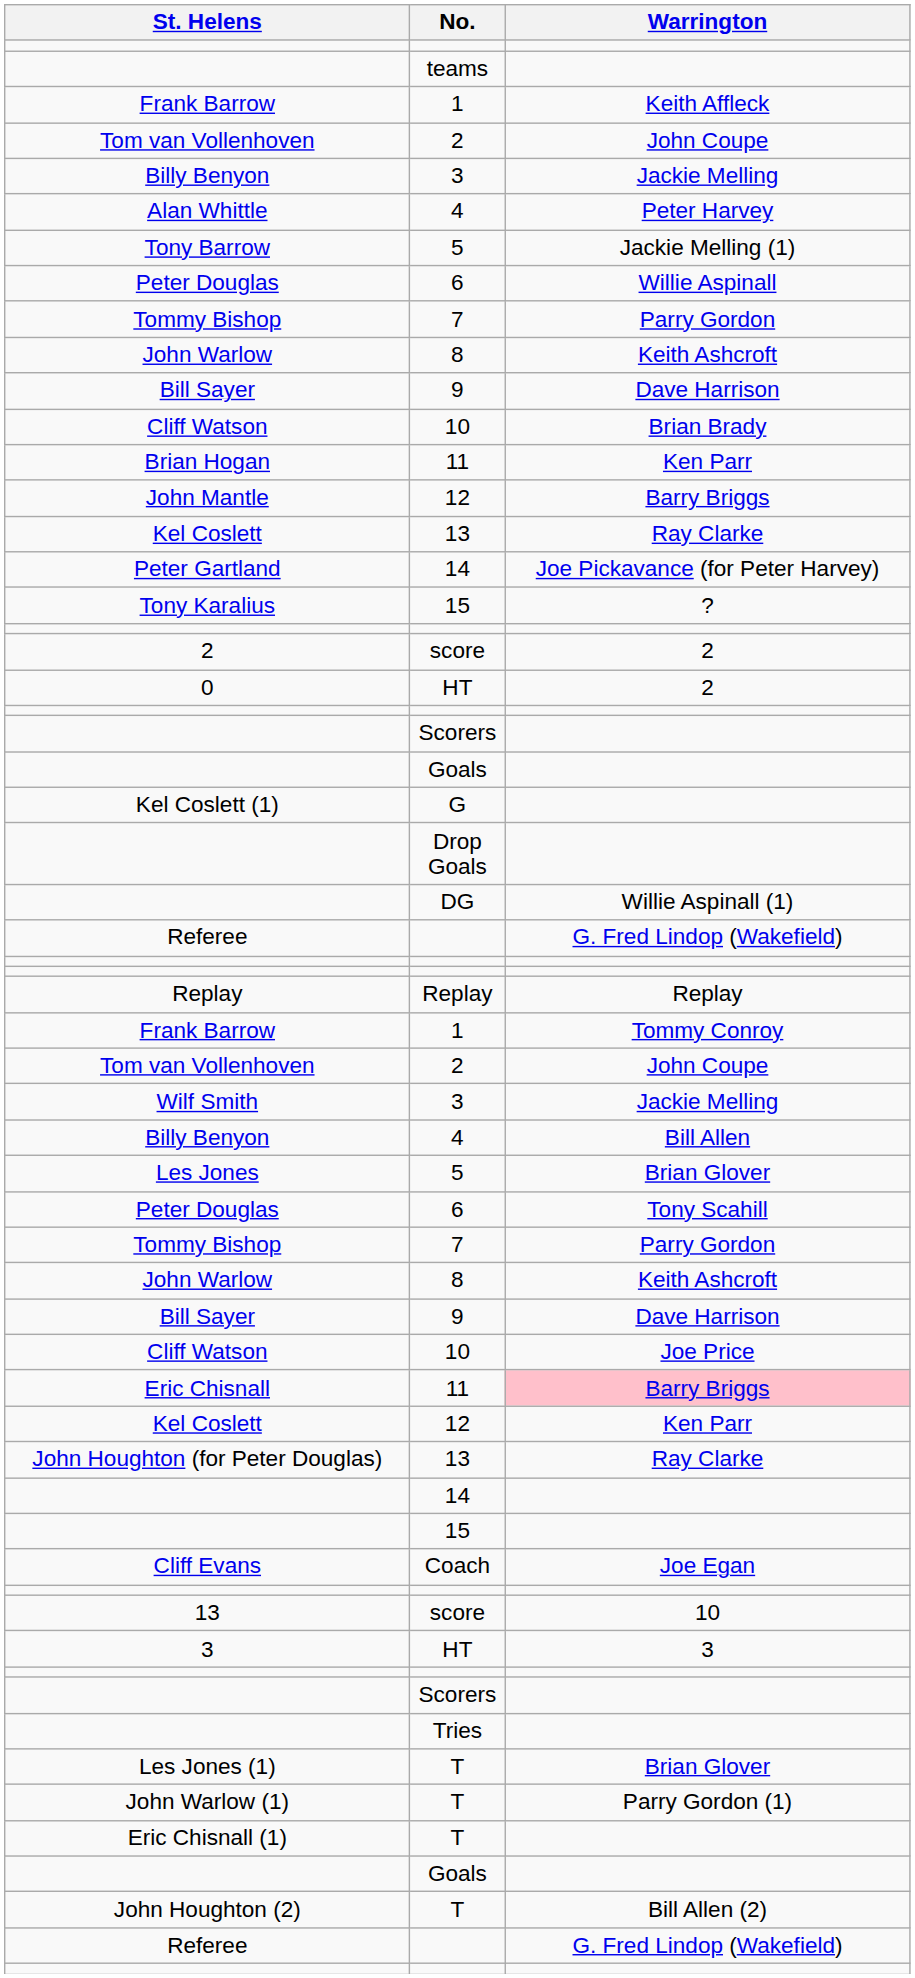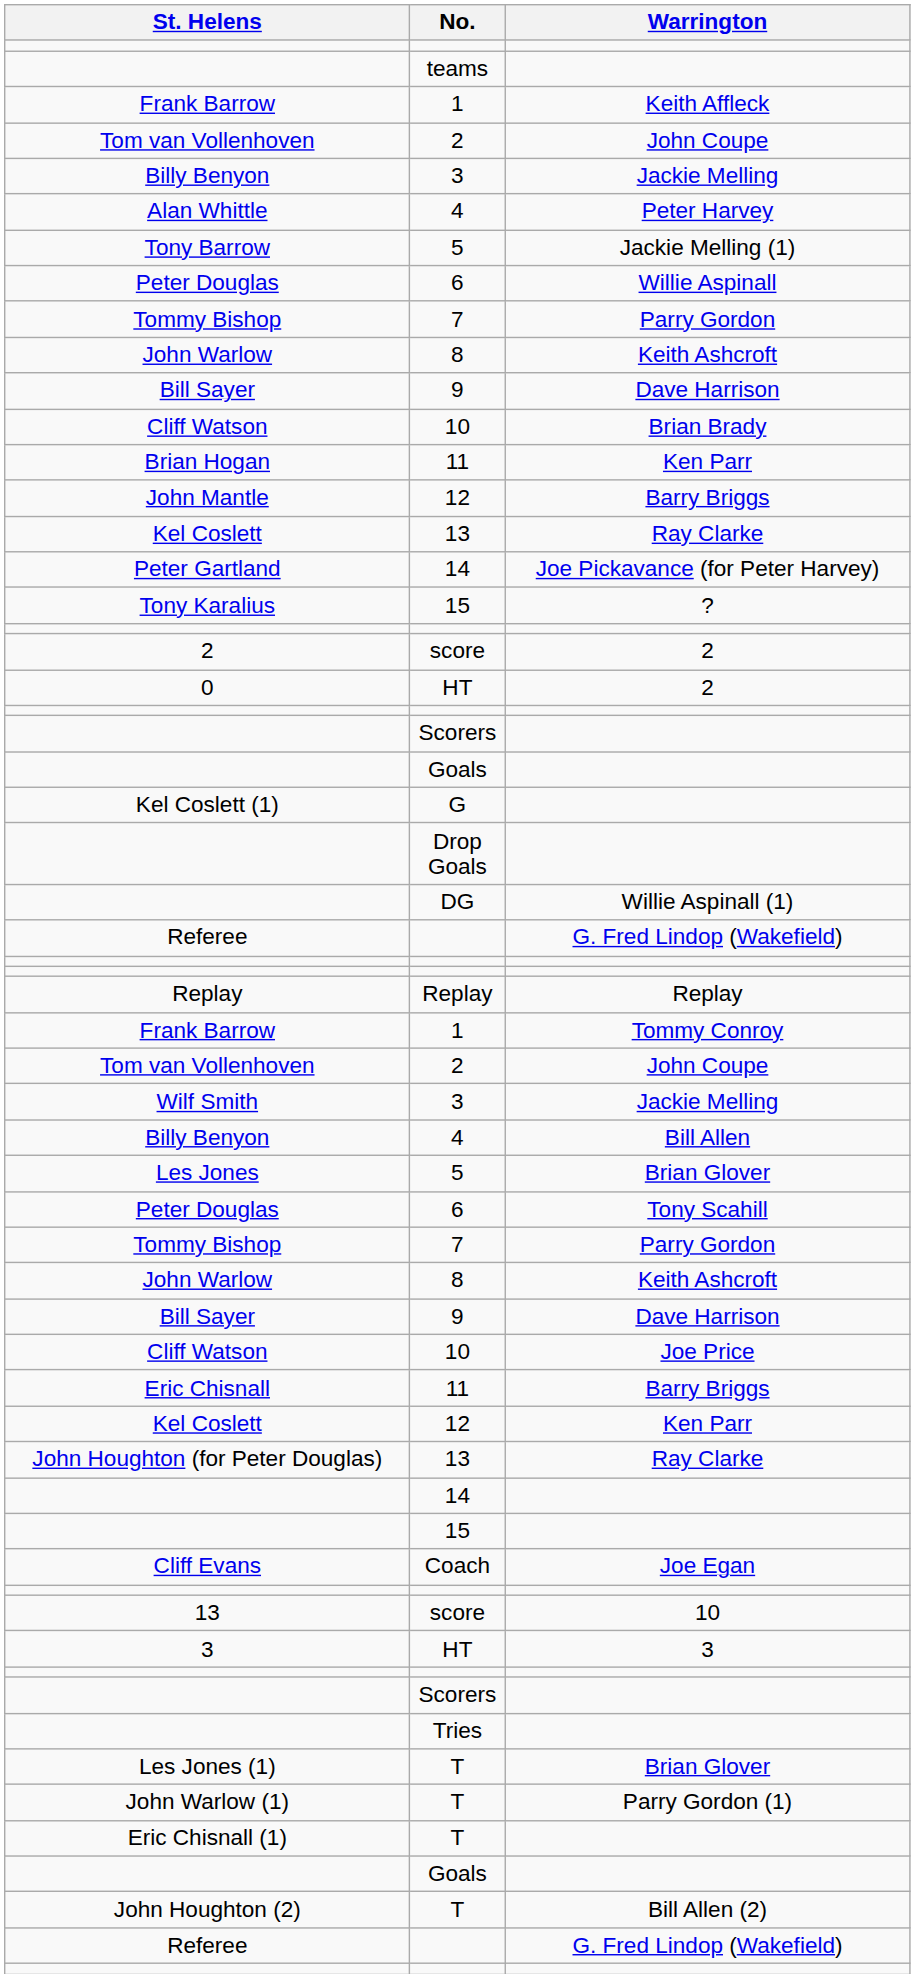Eric Chisnall | Warrington: pink background -> no background
